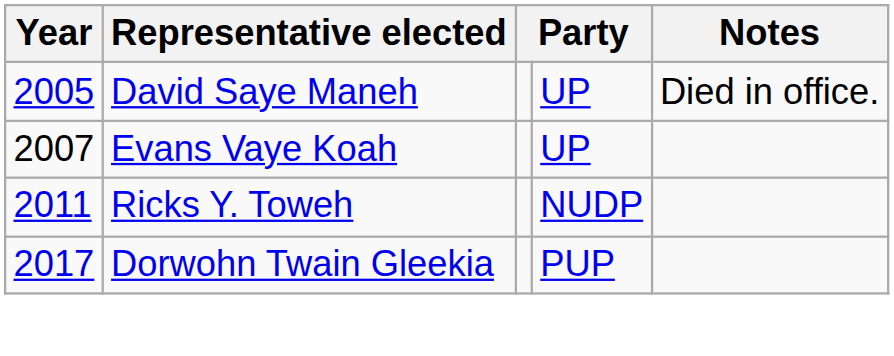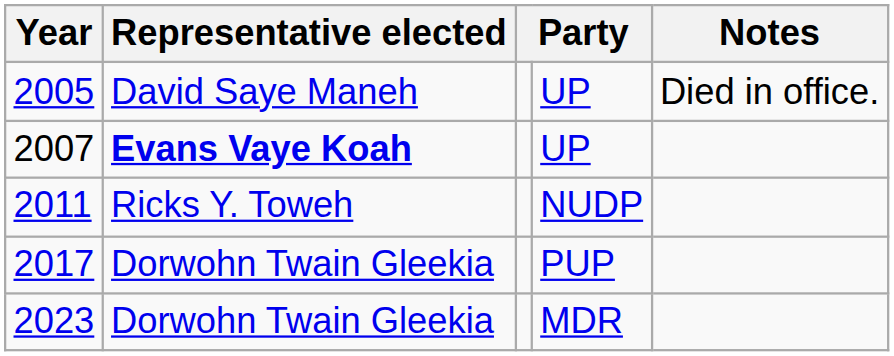2007 | Representative elected: normal -> bold
+ row: 2023 | Dorwohn Twain Gleekia | MDR
